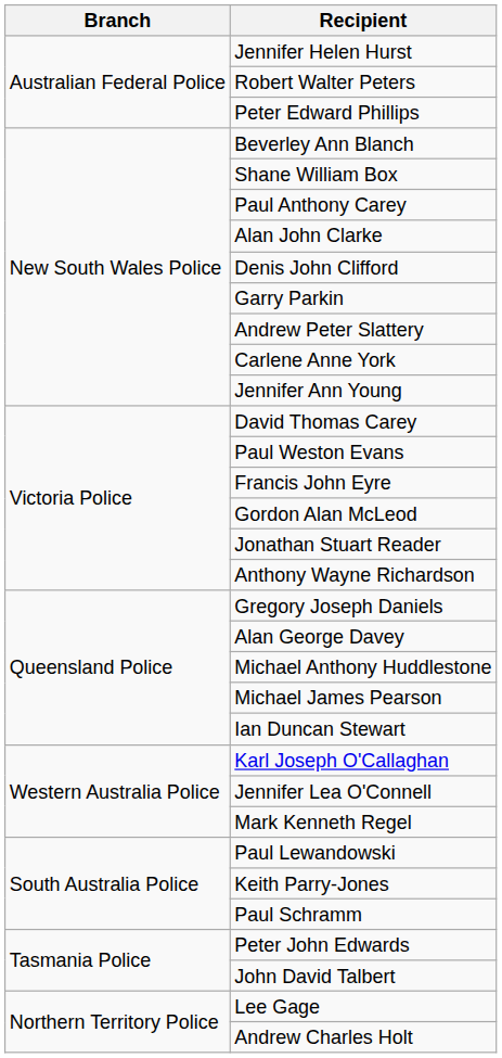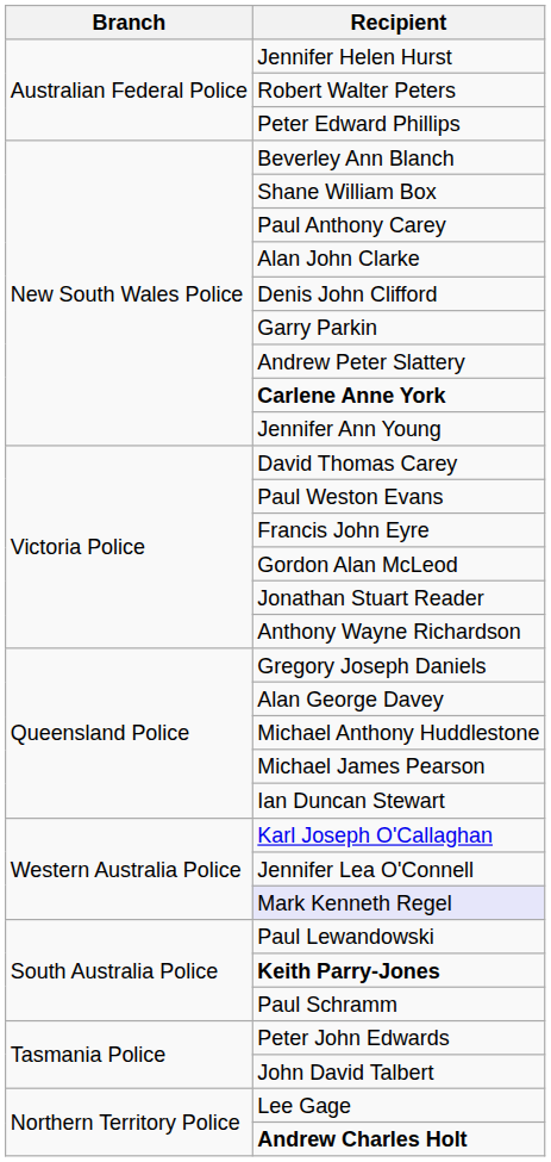Carlene Anne York | Recipient: normal -> bold
Mark Kenneth Regel | Recipient: no background -> lavender background
Keith Parry-Jones | Recipient: normal -> bold
Andrew Charles Holt | Recipient: normal -> bold
